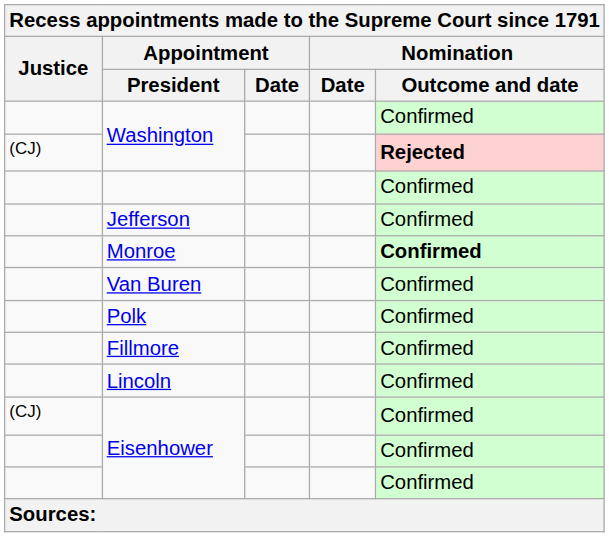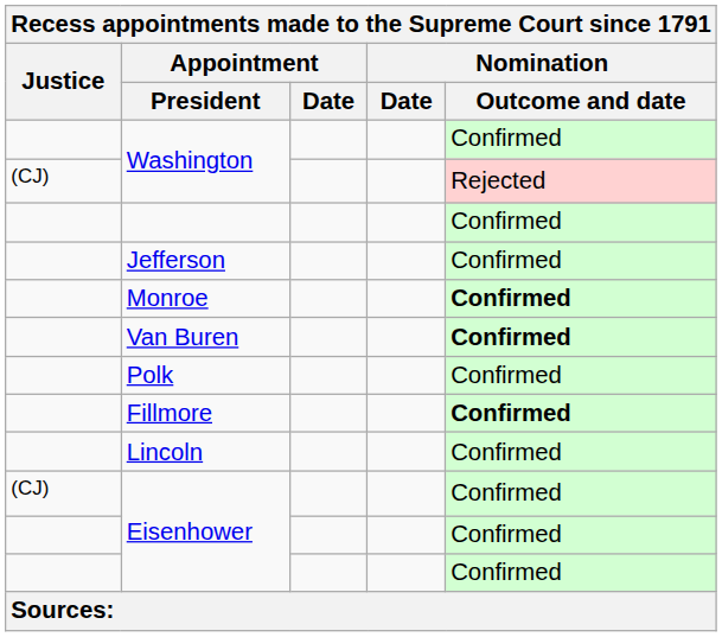(CJ) / Washington | Nomination / Outcome and date: bold -> normal
Van Buren | Nomination / Outcome and date: normal -> bold
Fillmore | Nomination / Outcome and date: normal -> bold
